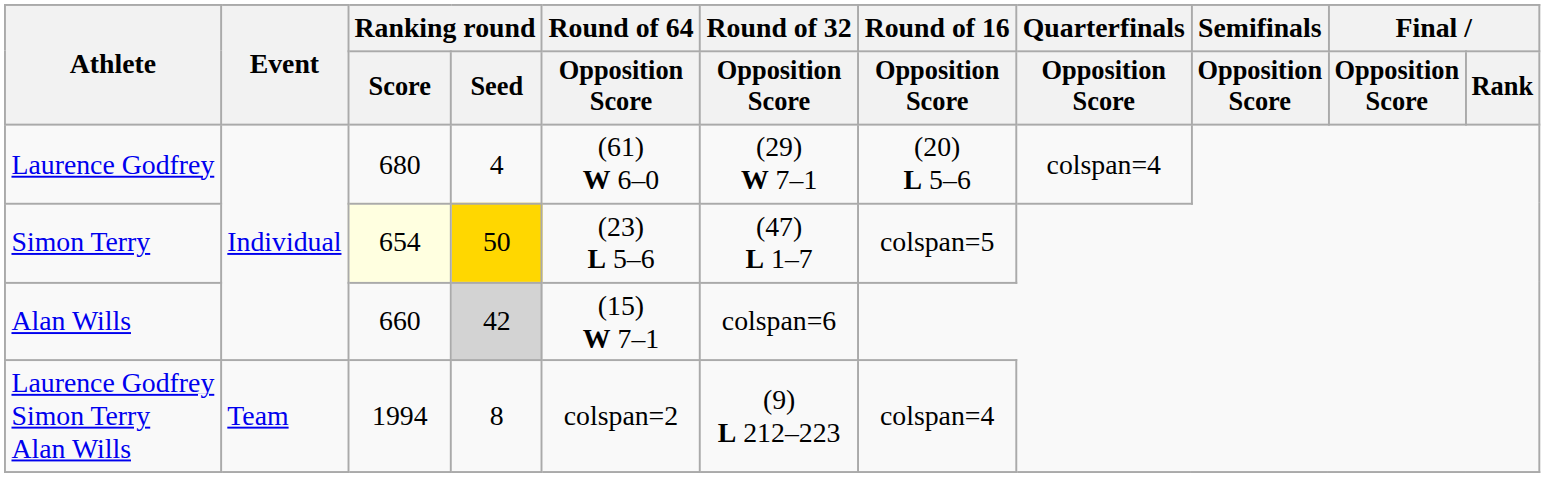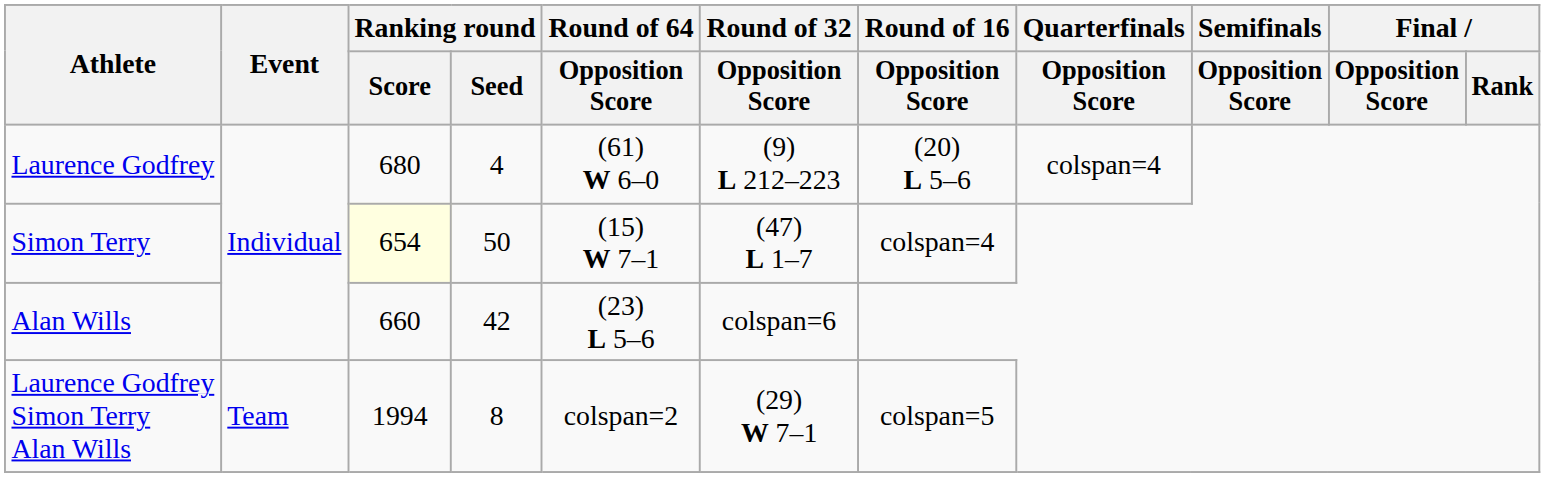Laurence Godfrey | Round of 32 / Opposition Score: (29) W 7–1 -> (9) L 212–223
Simon Terry | Ranking round / Seed: gold background -> no background
Simon Terry | Round of 64 / Opposition Score: (23) L 5–6 -> (15) W 7–1
Simon Terry | Round of 16 / Opposition Score: colspan=5 -> colspan=4
Alan Wills | Ranking round / Seed: lightgrey background -> no background
Alan Wills | Round of 64 / Opposition Score: (15) W 7–1 -> (23) L 5–6
Laurence Godfrey Simon Terry Alan Wills | Round of 32 / Opposition Score: (9) L 212–223 -> (29) W 7–1
Laurence Godfrey Simon Terry Alan Wills | Round of 16 / Opposition Score: colspan=4 -> colspan=5
